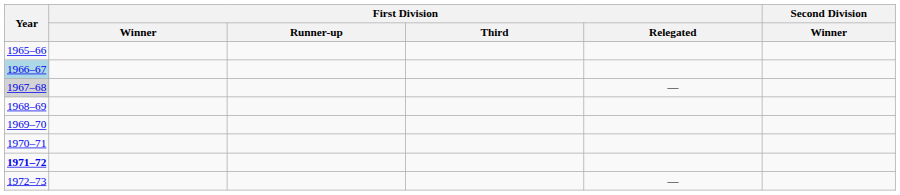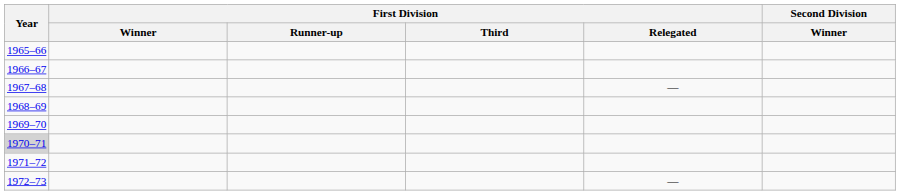1966–67 | Year: lightblue background -> no background
1967–68 | Year: lightgrey background -> no background
1970–71 | Year: no background -> lightgrey background
1971–72 | Year: bold -> normal
